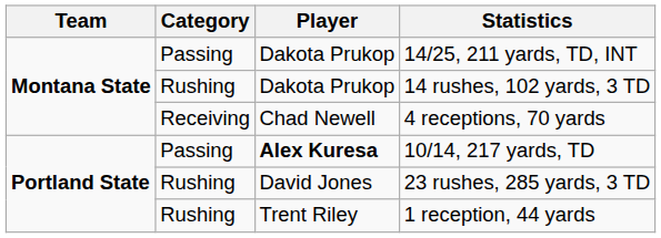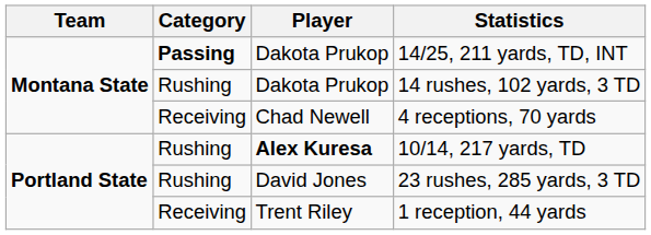14/25, 211 yards, TD, INT | Category: normal -> bold
10/14, 217 yards, TD | Category: Passing -> Rushing
1 reception, 44 yards | Category: Rushing -> Receiving
